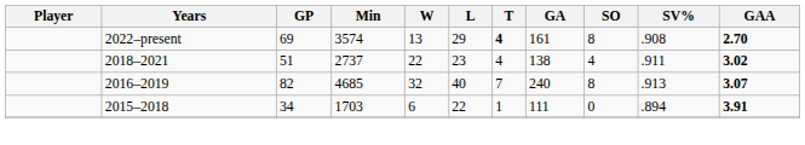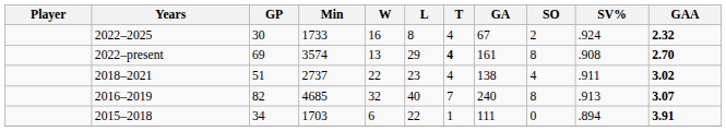+ row: 2022–2025 | 30 | 1733 | 16 | 8 | 4 | 67 | 2 | .924 | 2.32
